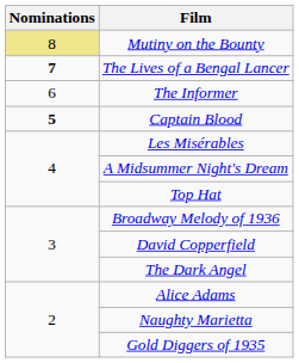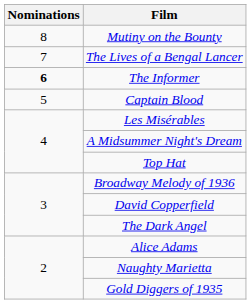Mutiny on the Bounty | Nominations: khaki background -> no background
The Lives of a Bengal Lancer | Nominations: bold -> normal
The Informer | Nominations: normal -> bold
Captain Blood | Nominations: bold -> normal
